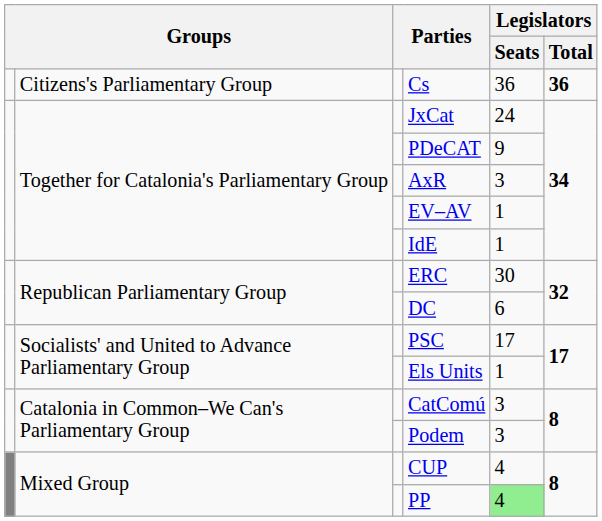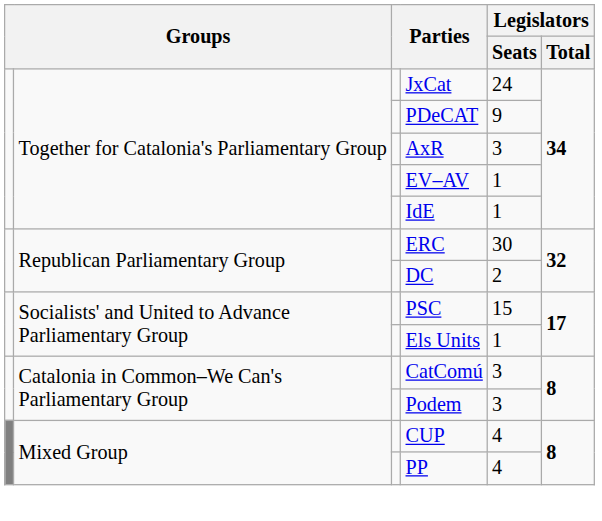- row: Citizens's Parliamentary Group | Cs | 36 | 36
DC | Legislators / Seats: 6 -> 2
PSC | Legislators / Seats: 17 -> 15
PP | Legislators / Seats: lightgreen background -> no background
